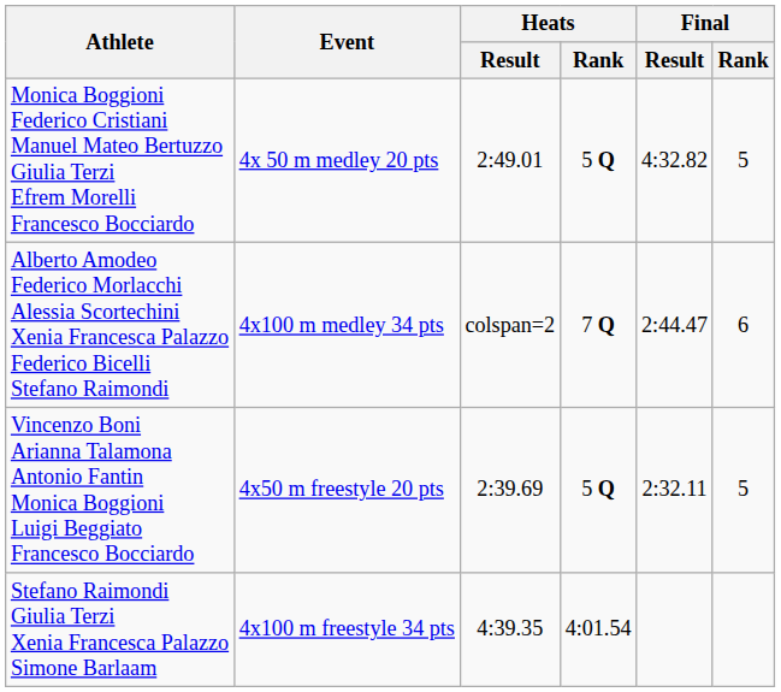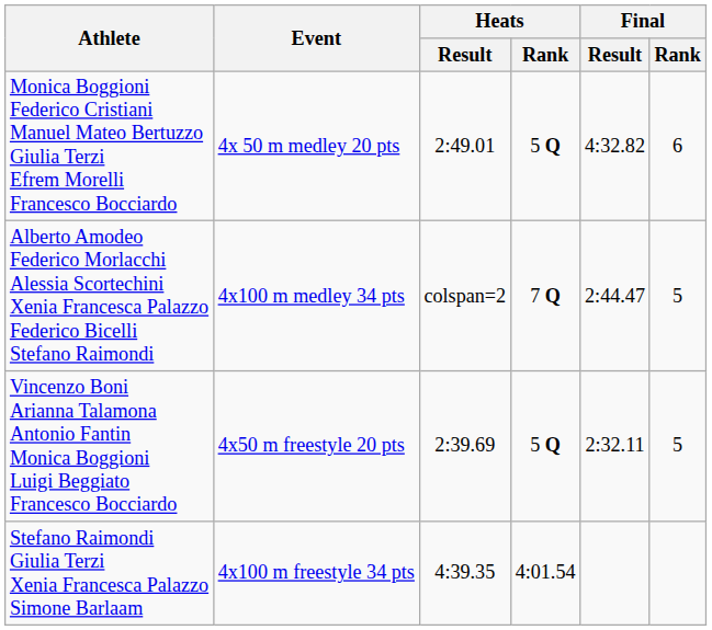row 3 | Final / Rank: 5 -> 6
row 4 | Final / Rank: 6 -> 5
